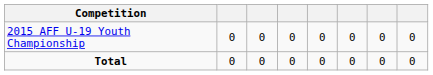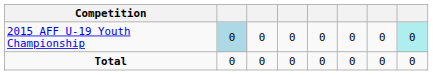2015 AFF U-19 Youth Championship | column 2: no background -> lightblue background
2015 AFF U-19 Youth Championship | column 8: no background -> paleturquoise background
